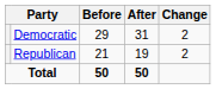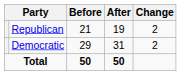rows swapped: Democratic <-> Republican
